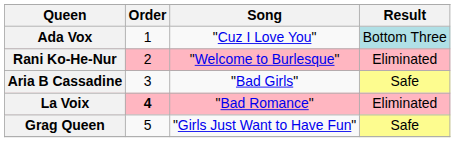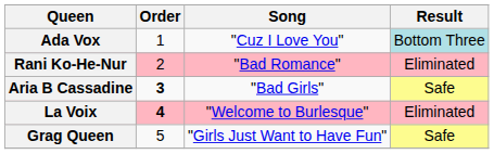Rani Ko-He-Nur | Song: "Welcome to Burlesque" -> "Bad Romance"
Aria B Cassadine | Order: normal -> bold
La Voix | Song: "Bad Romance" -> "Welcome to Burlesque"
